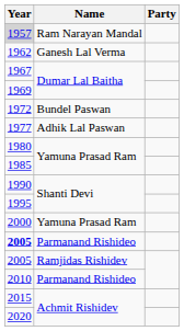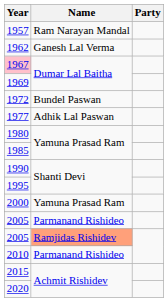1957 | Year: lightgrey background -> no background
1967 | Year: no background -> pink background
2005 / Parmanand Rishideo | Year: bold -> normal
2005 / Ramjidas Rishidev | Name: no background -> lightsalmon background
